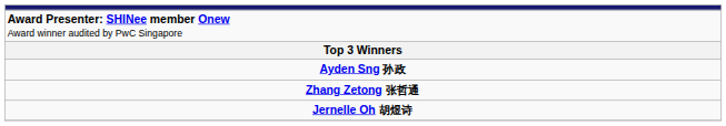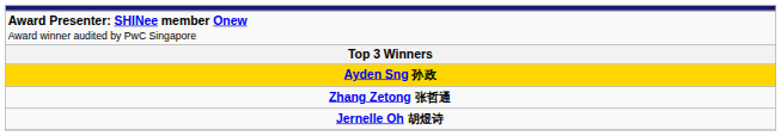Ayden Sng 孙政 | column 1: no background -> gold background
